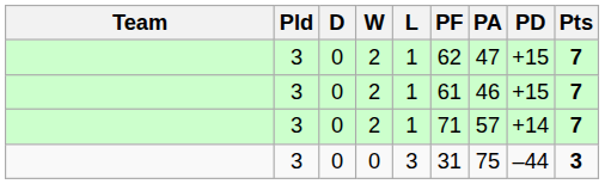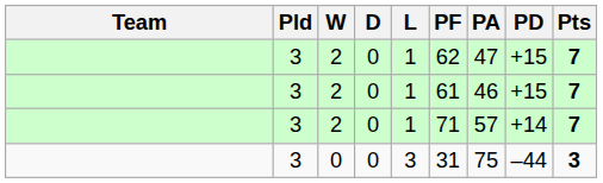columns swapped: W <-> D
